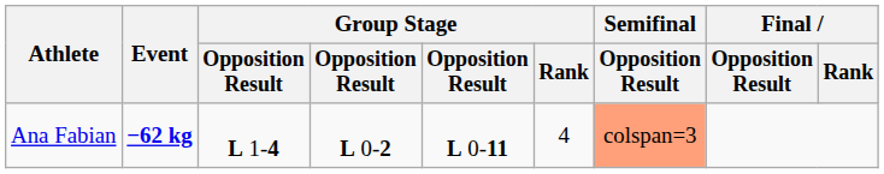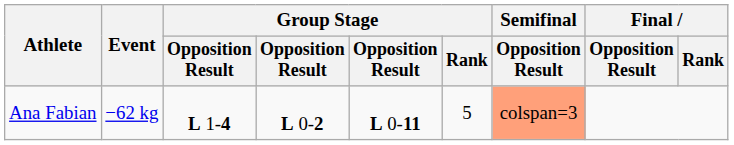Ana Fabian | Event: bold -> normal
Ana Fabian | Group Stage / Rank: 4 -> 5
